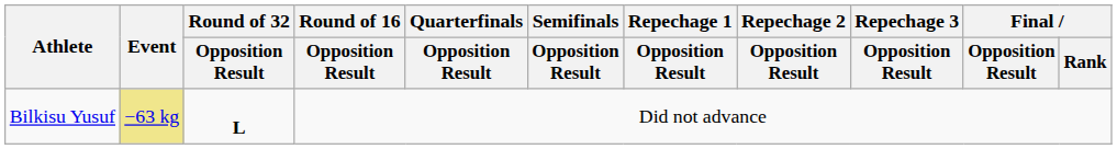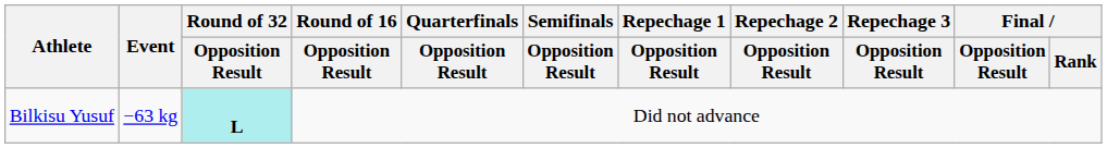Bilkisu Yusuf | Event: khaki background -> no background
Bilkisu Yusuf | Round of 32 / Opposition Result: no background -> paleturquoise background
